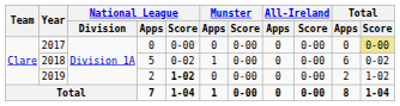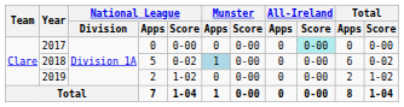2017 | All-Ireland / Score: no background -> paleturquoise background
2017 | Total / Score: khaki background -> no background
2018 | Munster / Apps: no background -> lightblue background
2019 | National League / Score: bold -> normal
